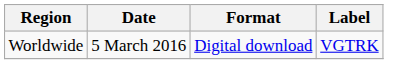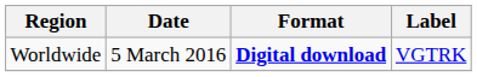Worldwide | Format: normal -> bold
